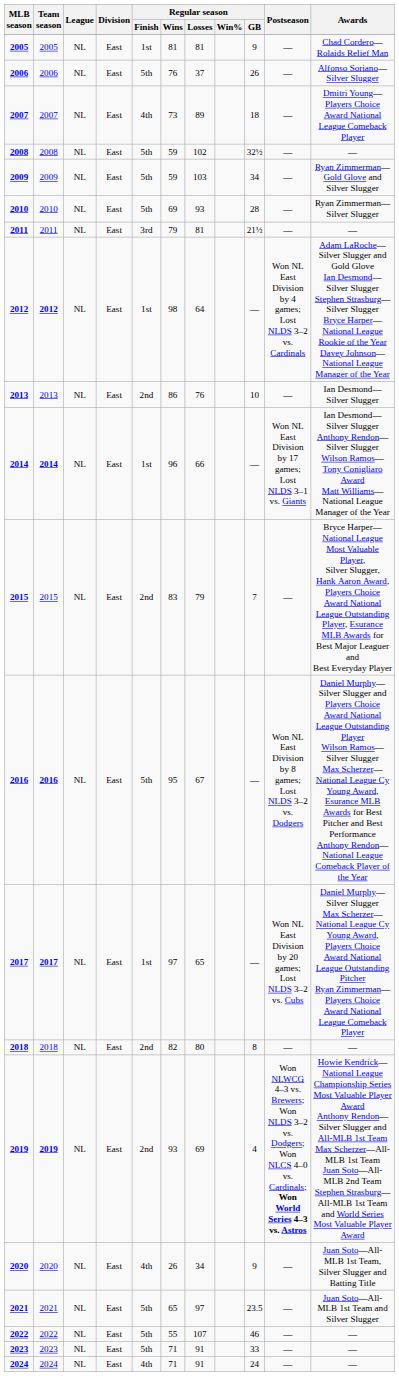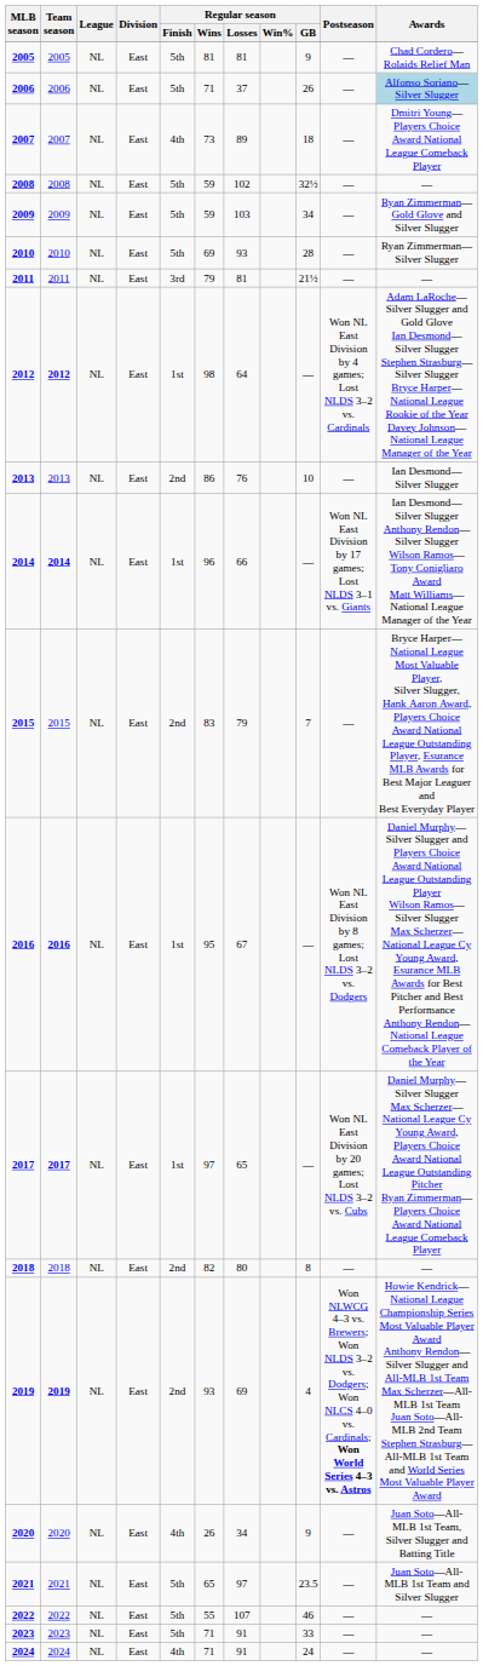row 3 | Regular season / Finish: 1st -> 5th
row 4 | Regular season / Wins: 76 -> 71
row 4 | Awards: no background -> lightblue background
row 14 | Regular season / Finish: 5th -> 1st
